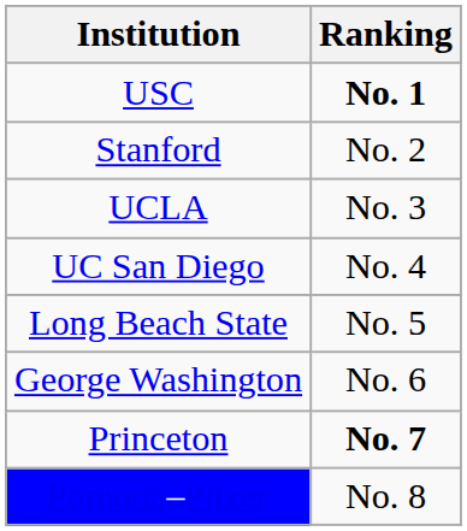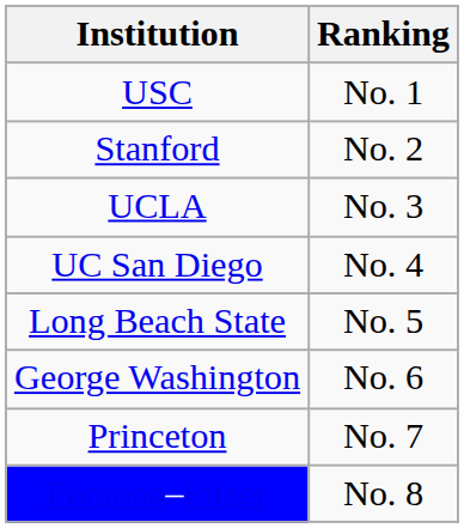USC | Ranking: bold -> normal
Princeton | Ranking: bold -> normal
